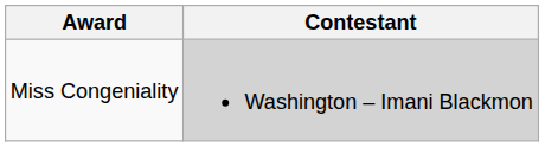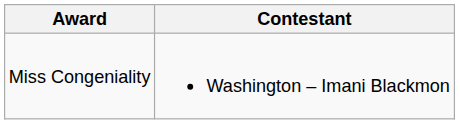Miss Congeniality | Contestant: lightgrey background -> no background
